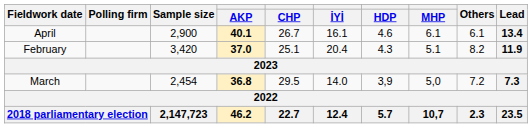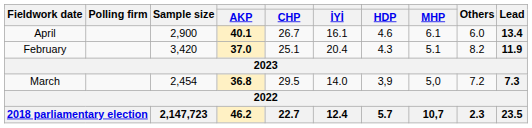April | Others: 6.1 -> 6.0
